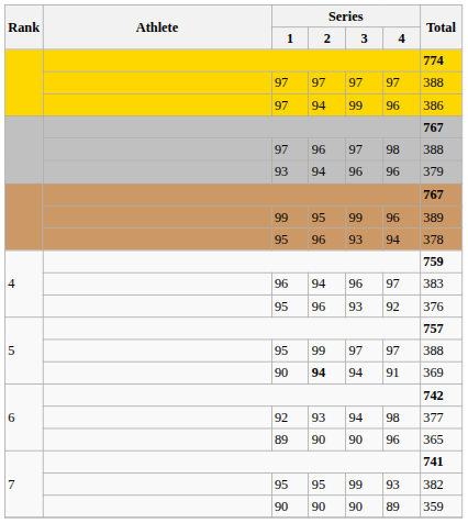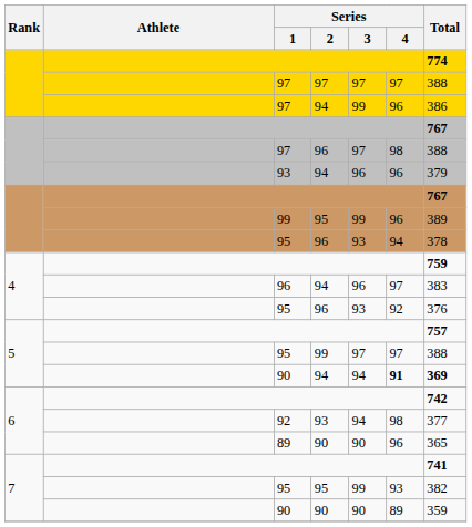5 / 90 | Series / 2: bold -> normal
5 / 90 | Series / 4: normal -> bold
5 / 90 | Total: normal -> bold
